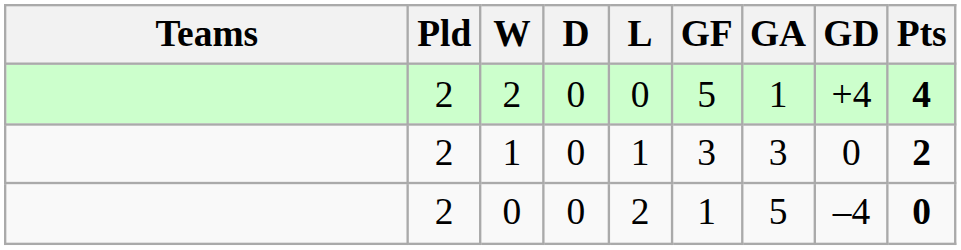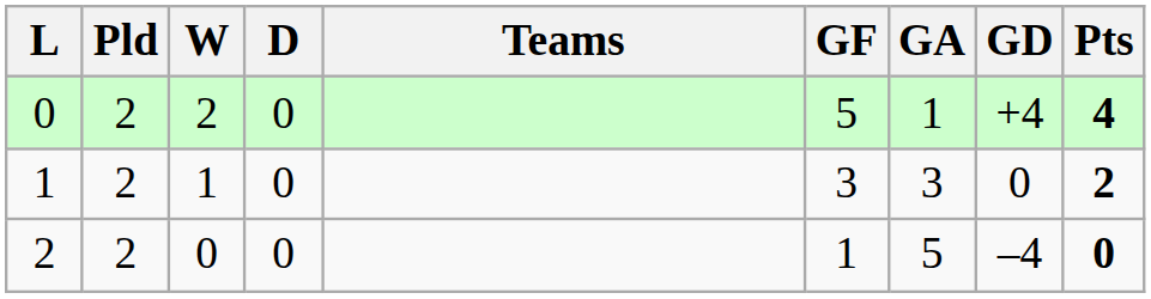columns swapped: Teams <-> L
